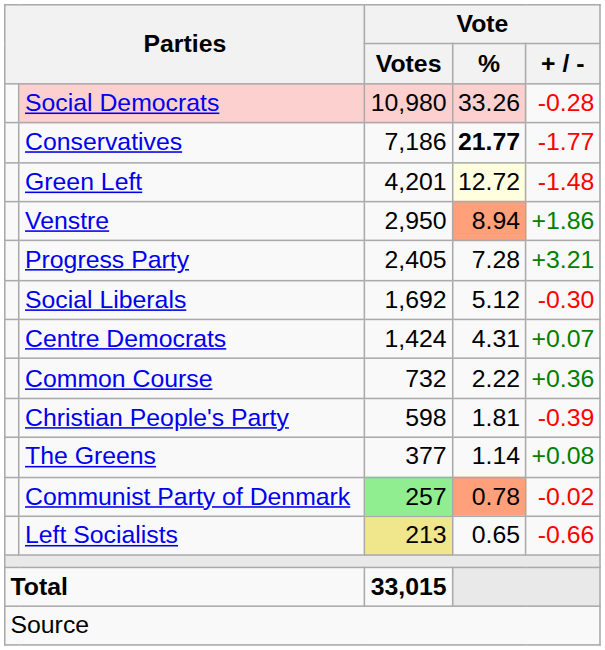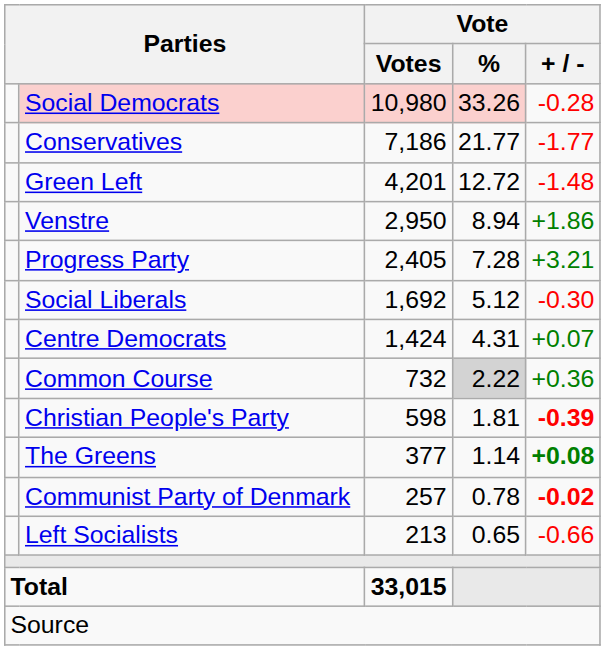Conservatives | Vote / %: bold -> normal
Green Left | Vote / %: lightyellow background -> no background
Venstre | Vote / %: lightsalmon background -> no background
Common Course | Vote / %: no background -> lightgrey background
Christian People's Party | Vote / + / -: normal -> bold
The Greens | Vote / + / -: normal -> bold
Communist Party of Denmark | Vote / Votes: lightgreen background -> no background
Communist Party of Denmark | Vote / %: lightsalmon background -> no background
Communist Party of Denmark | Vote / + / -: normal -> bold
Left Socialists | Vote / Votes: khaki background -> no background
